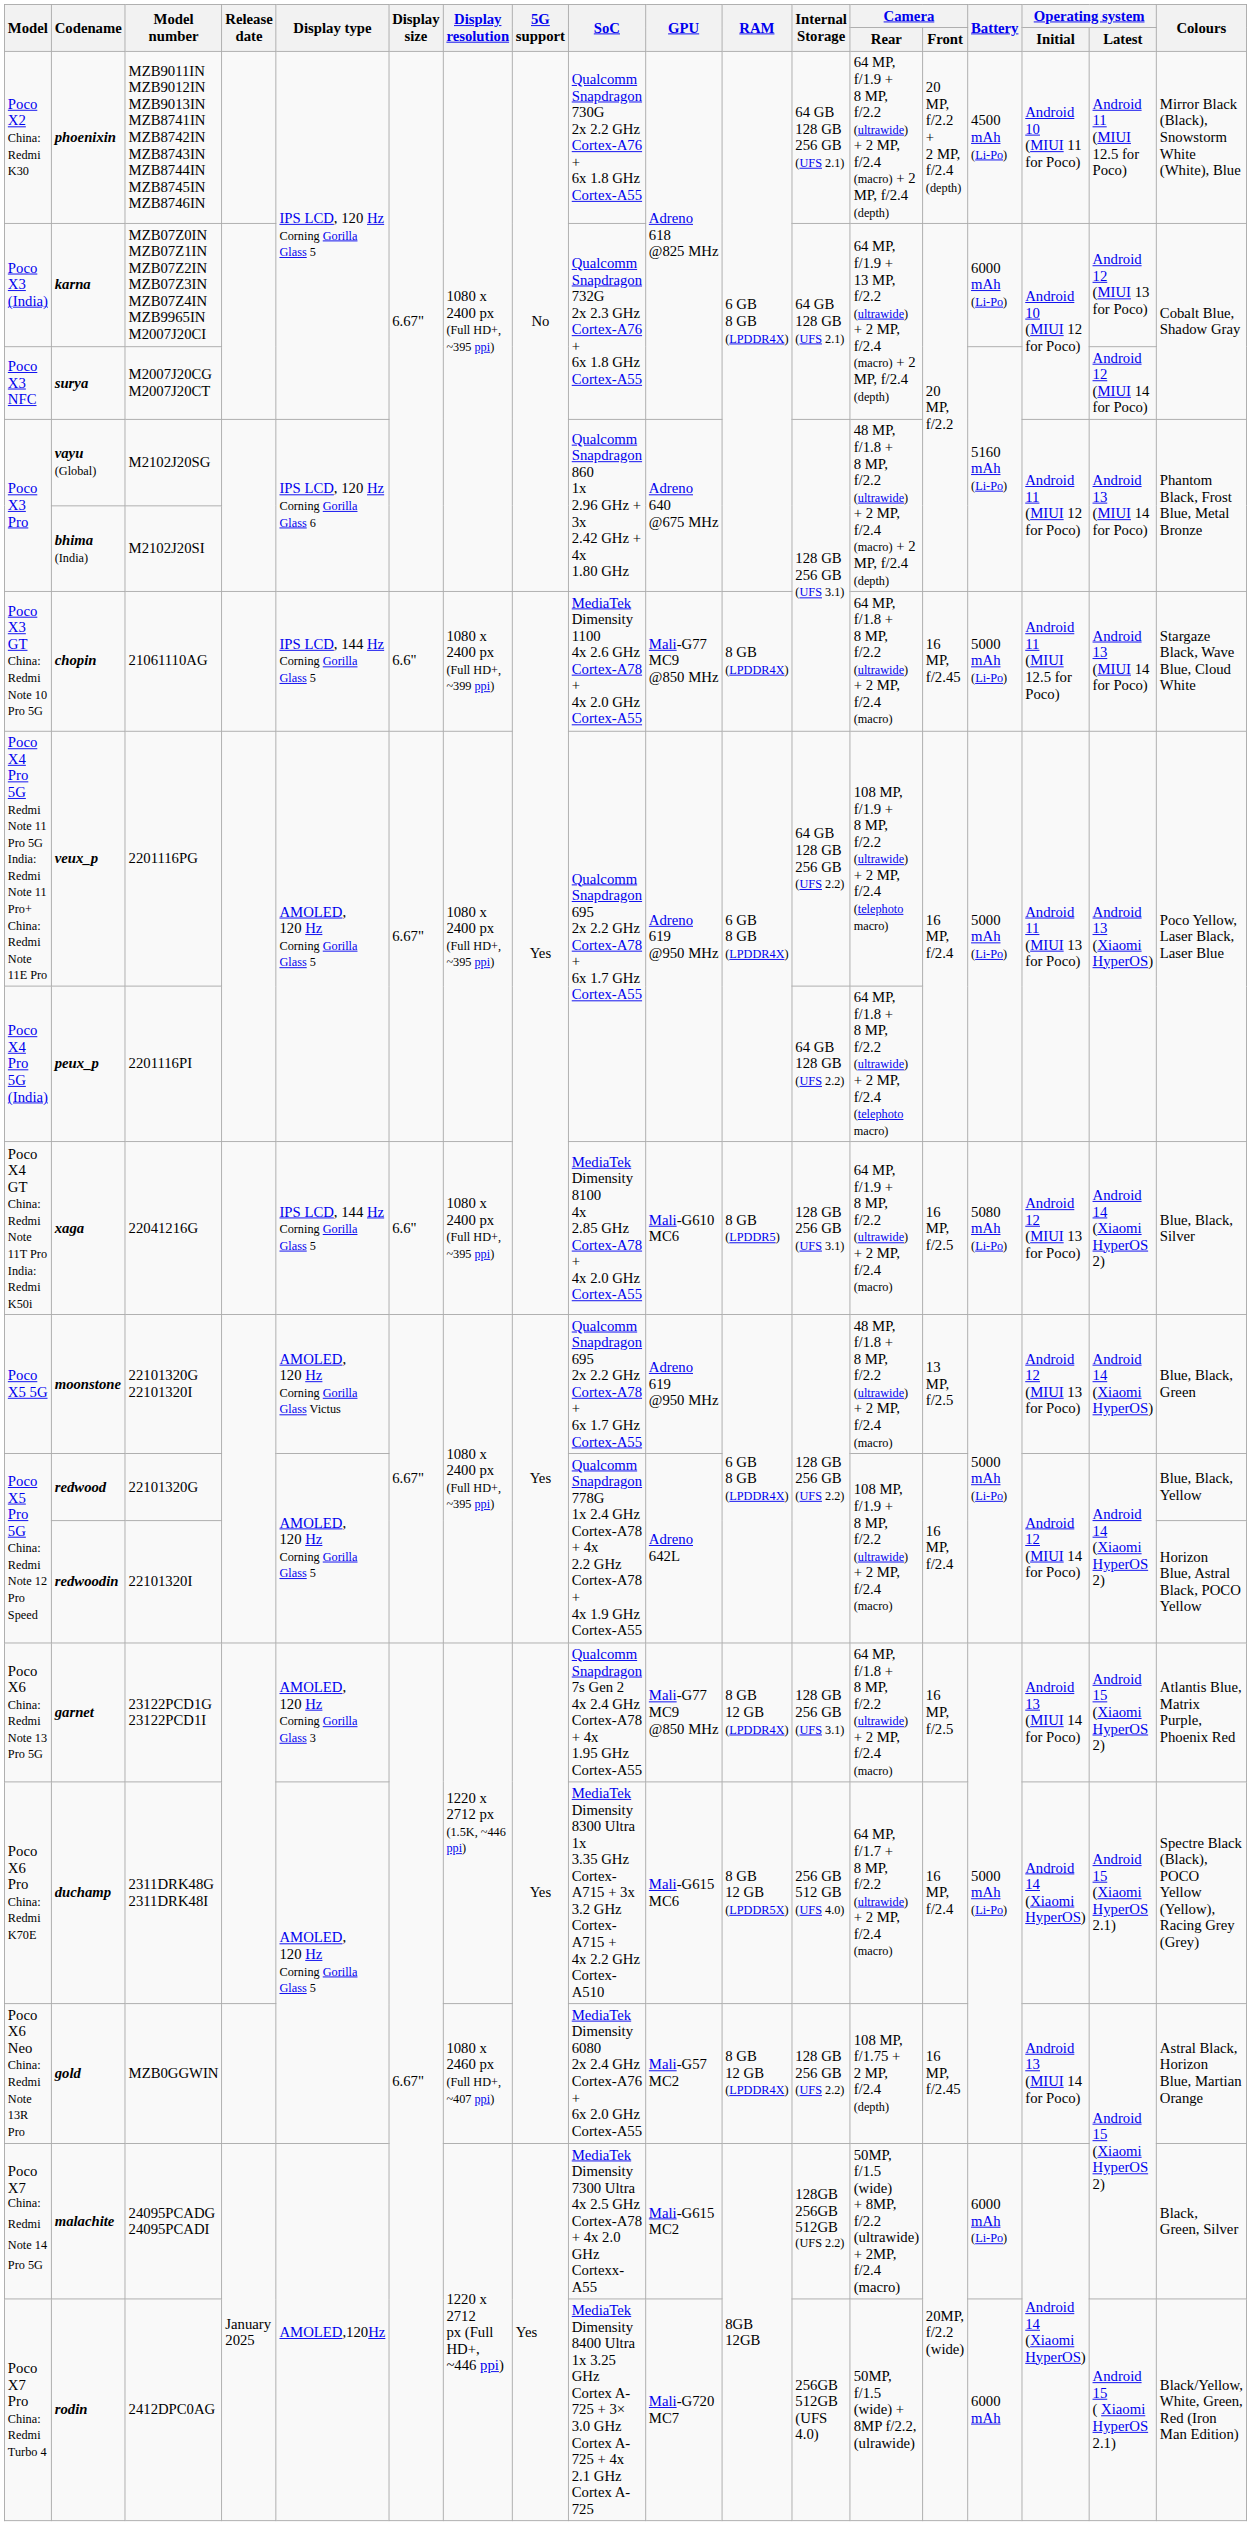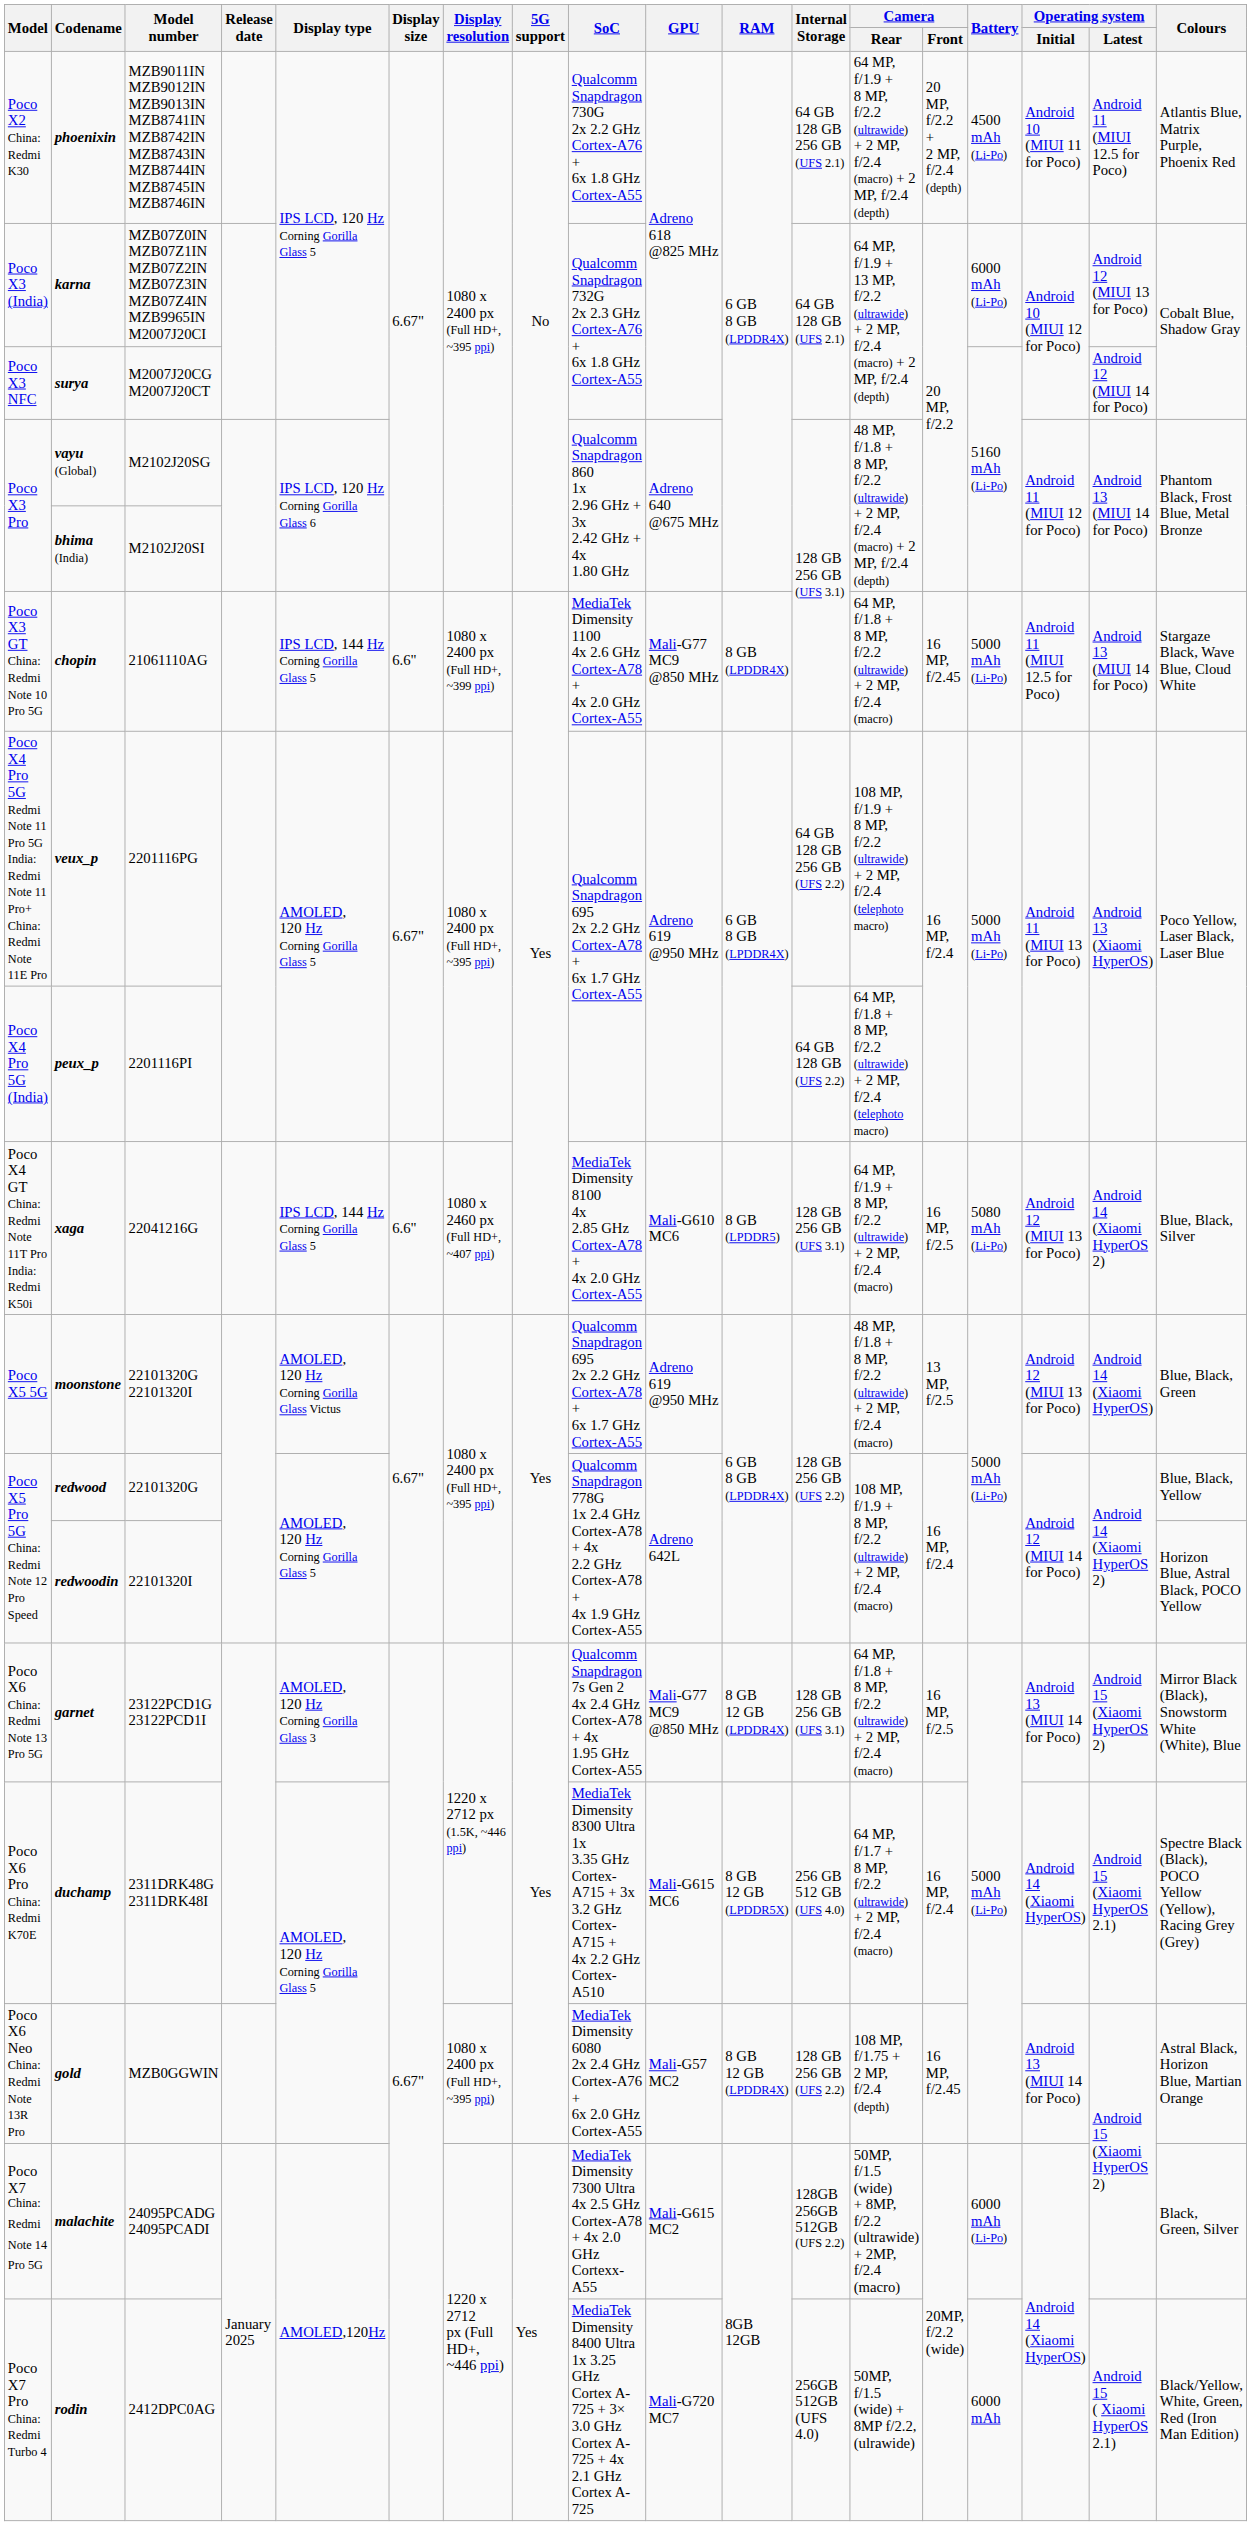phoenixin | Colours: Mirror Black (Black), Snowstorm White (White), Blue -> Atlantis Blue, Matrix Purple, Phoenix Red
xaga | Display resolution: 1080 x 2400 px (Full HD+, ~395 ppi) -> 1080 x 2460 px (Full HD+, ~407 ppi)
garnet | Colours: Atlantis Blue, Matrix Purple, Phoenix Red -> Mirror Black (Black), Snowstorm White (White), Blue
gold | Display resolution: 1080 x 2460 px (Full HD+, ~407 ppi) -> 1080 x 2400 px (Full HD+, ~395 ppi)
